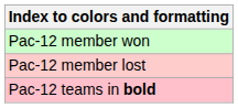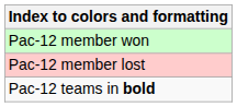row 4 | column 1: pink background -> no background
